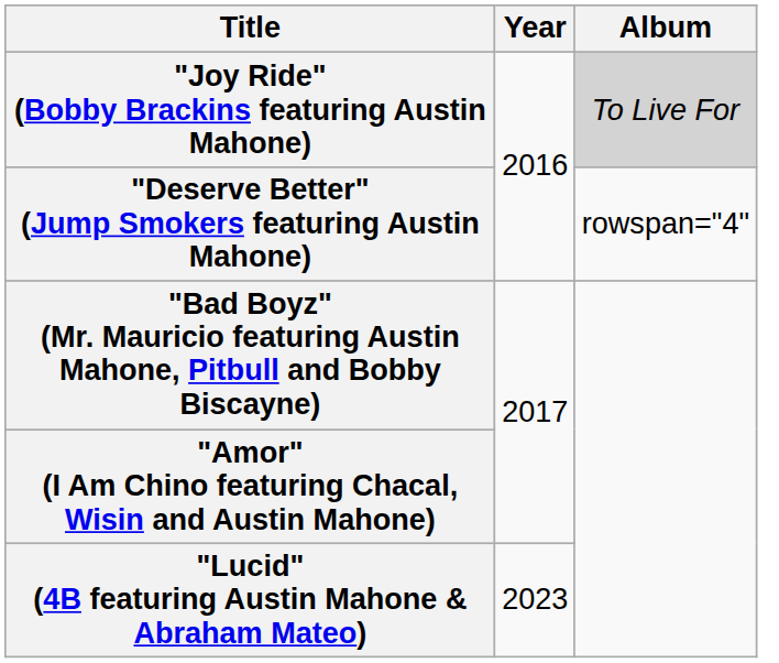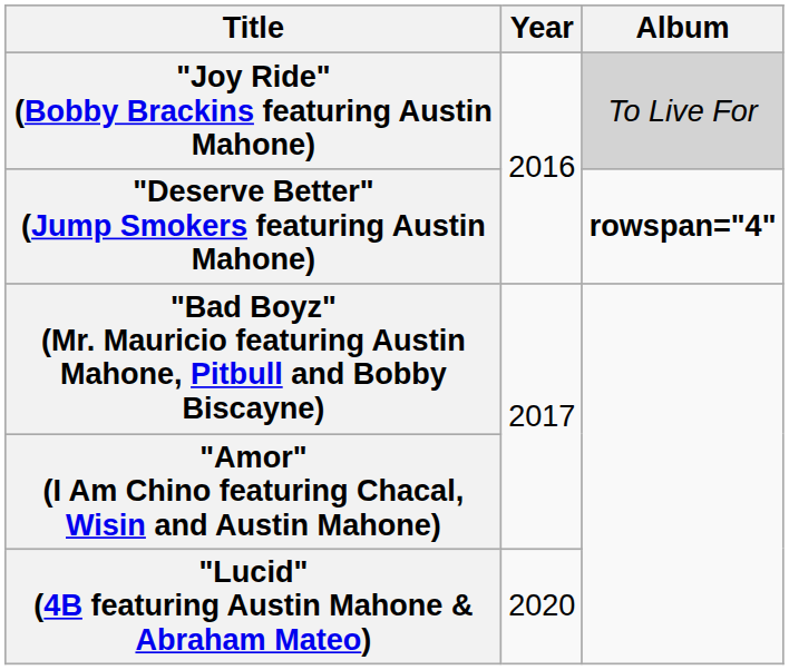"Deserve Better" (Jump Smokers featuring Austin Mahone) | Album: normal -> bold
"Lucid" (4B featuring Austin Mahone & Abraham Mateo) | Year: 2023 -> 2020
